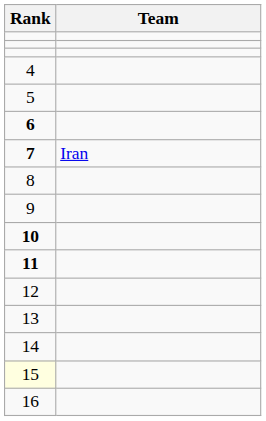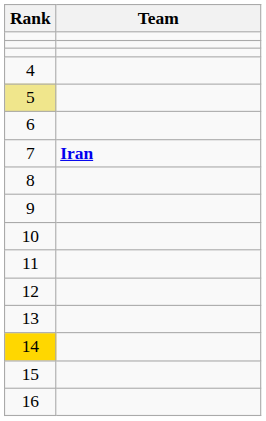row 6 | Rank: no background -> khaki background
row 7 | Rank: bold -> normal
row 8 | Rank: bold -> normal
row 8 | Team: normal -> bold
row 11 | Rank: bold -> normal
row 12 | Rank: bold -> normal
row 15 | Rank: no background -> gold background
row 16 | Rank: lightyellow background -> no background
